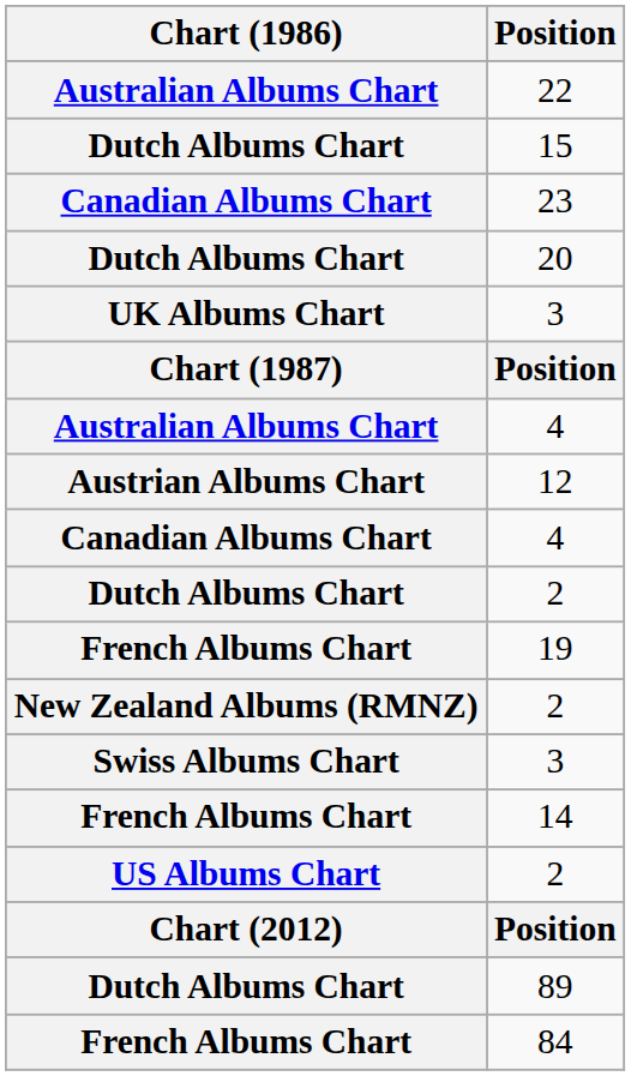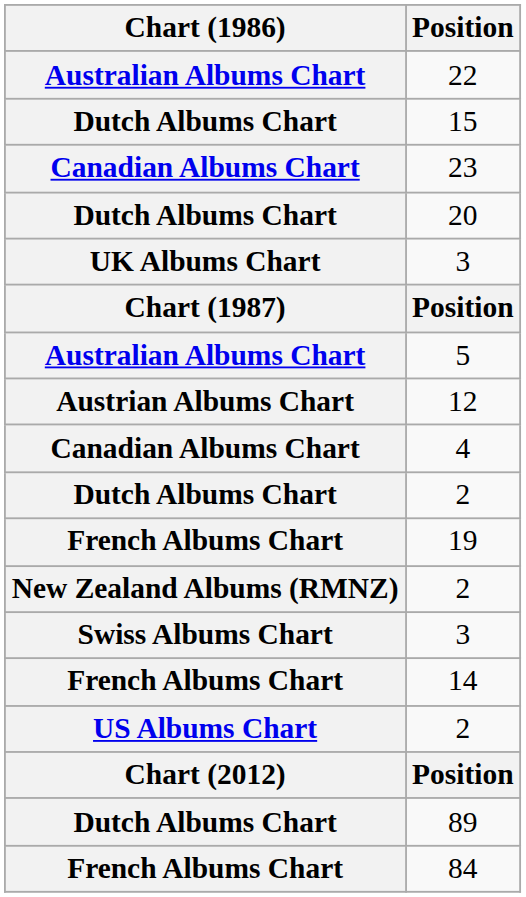row 8 | Position: 4 -> 5
